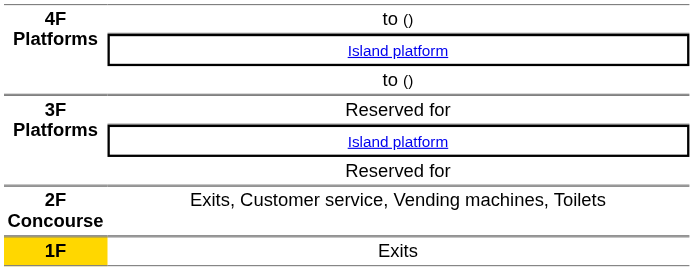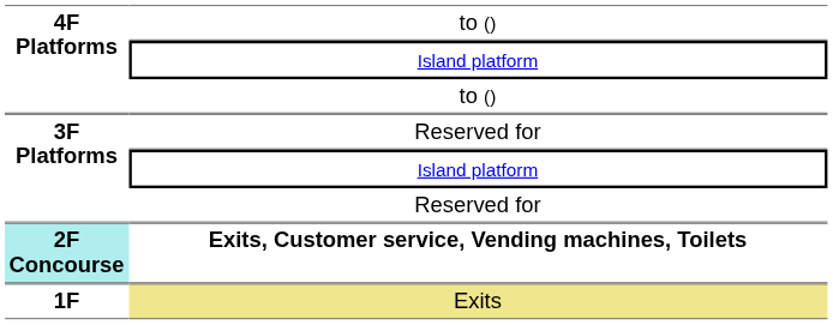Exits, Customer service, Vending machines, Toilets | column 1: no background -> paleturquoise background
Exits, Customer service, Vending machines, Toilets | column 2: normal -> bold
Exits | column 1: gold background -> no background
Exits | column 2: no background -> khaki background
